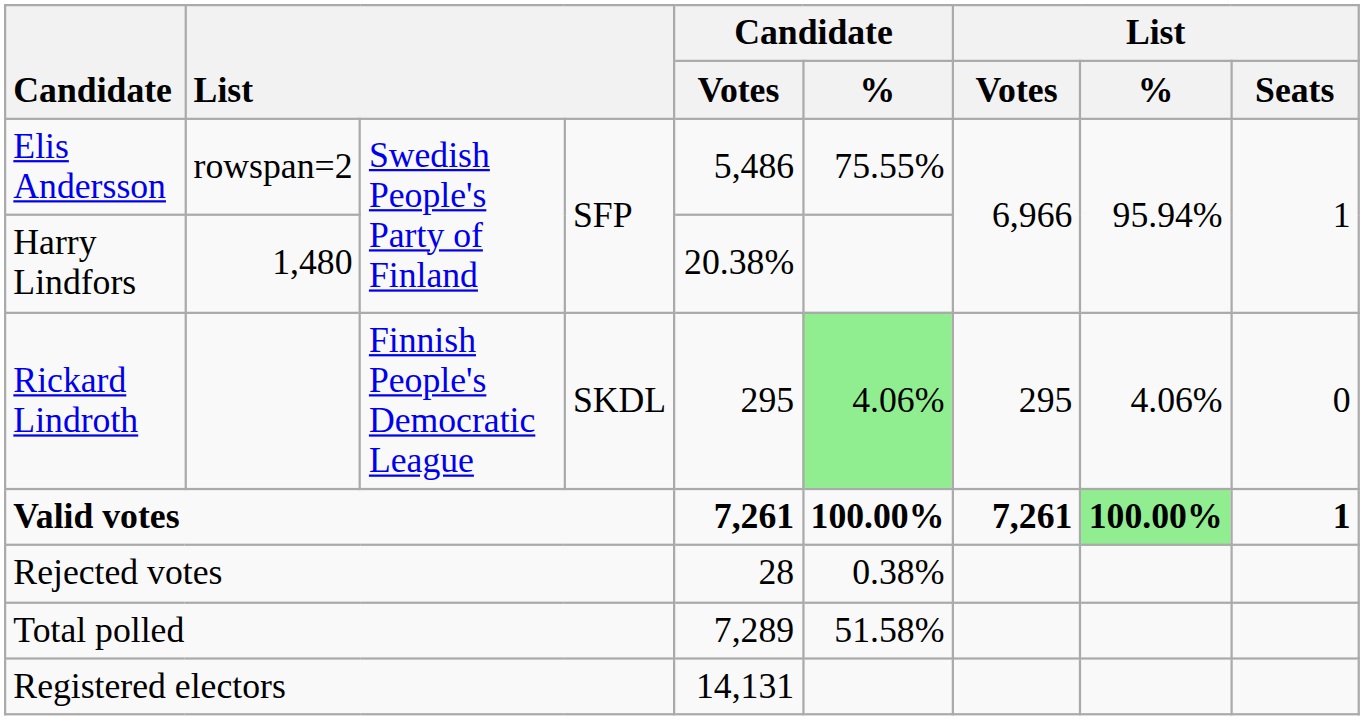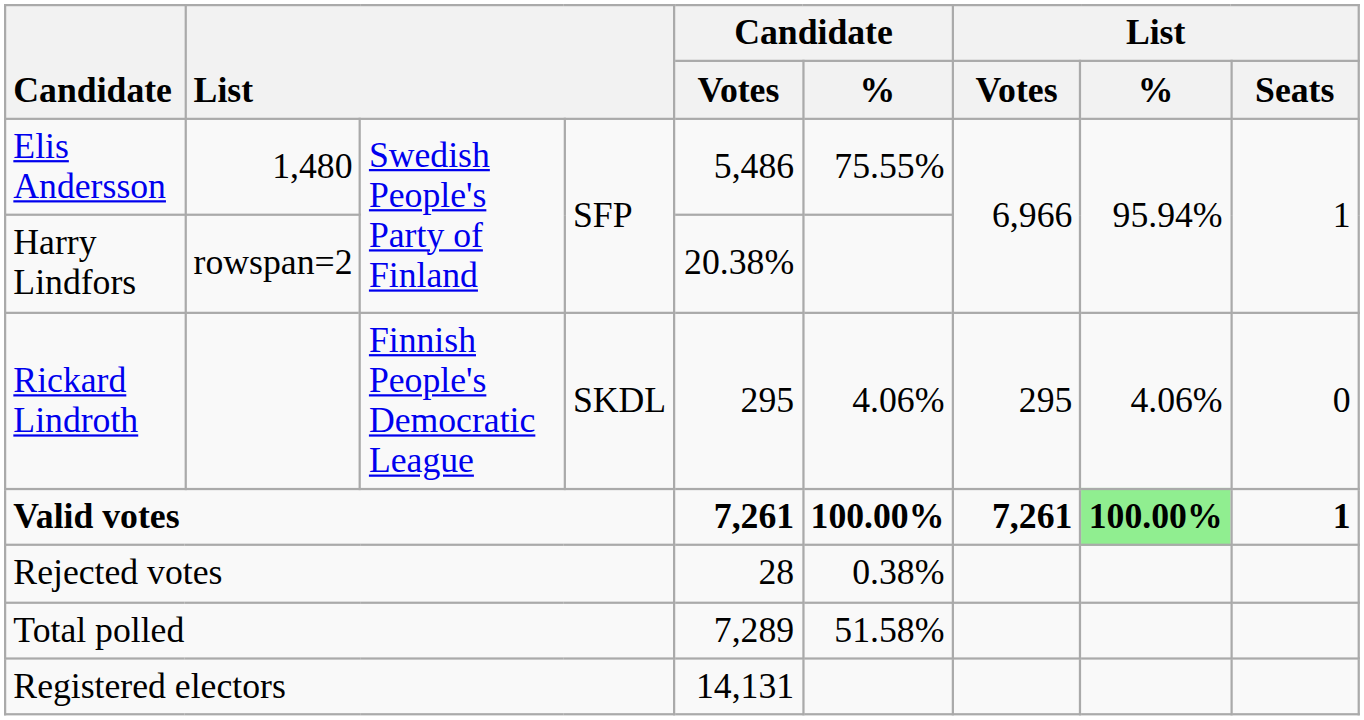Elis Andersson | column 2: rowspan=2 -> 1,480
Harry Lindfors | column 2: 1,480 -> rowspan=2
Rickard Lindroth | Candidate / %: lightgreen background -> no background
